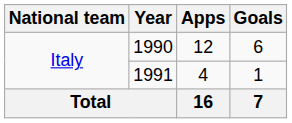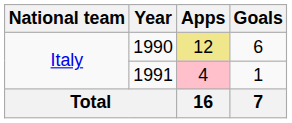1990 | Apps: no background -> khaki background
1991 | Apps: no background -> pink background
